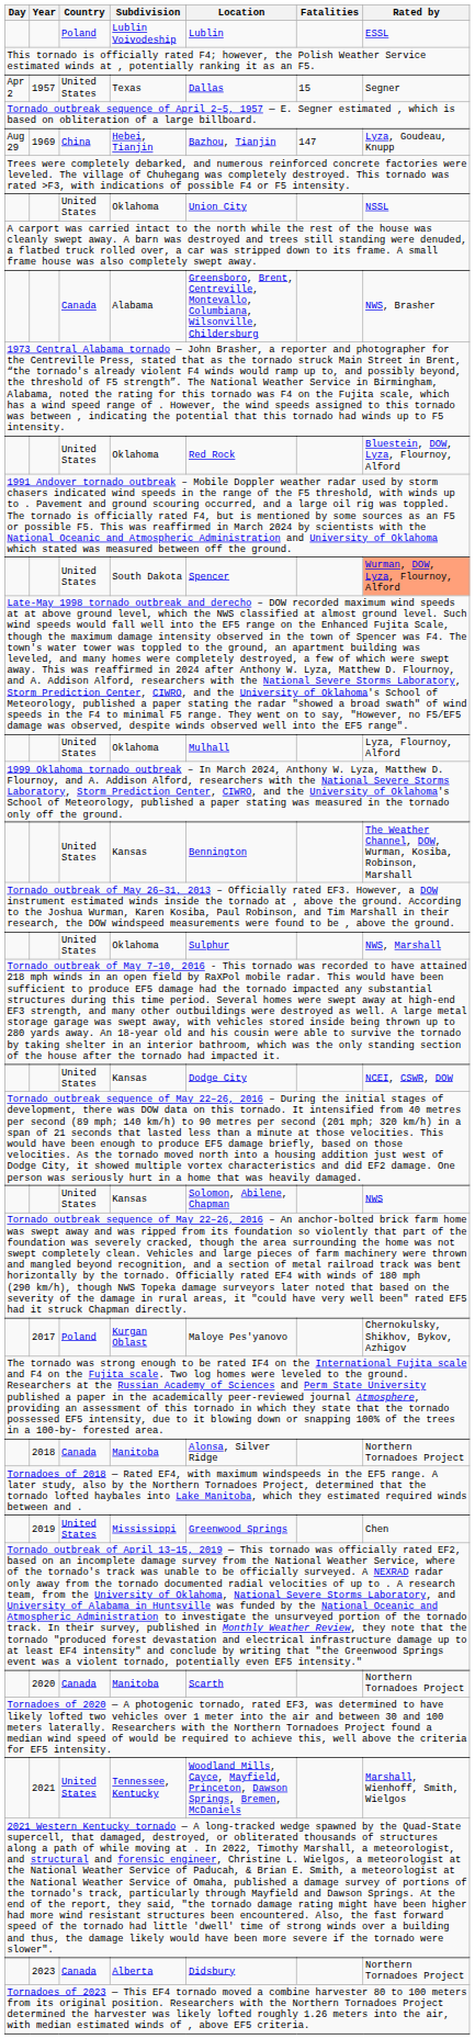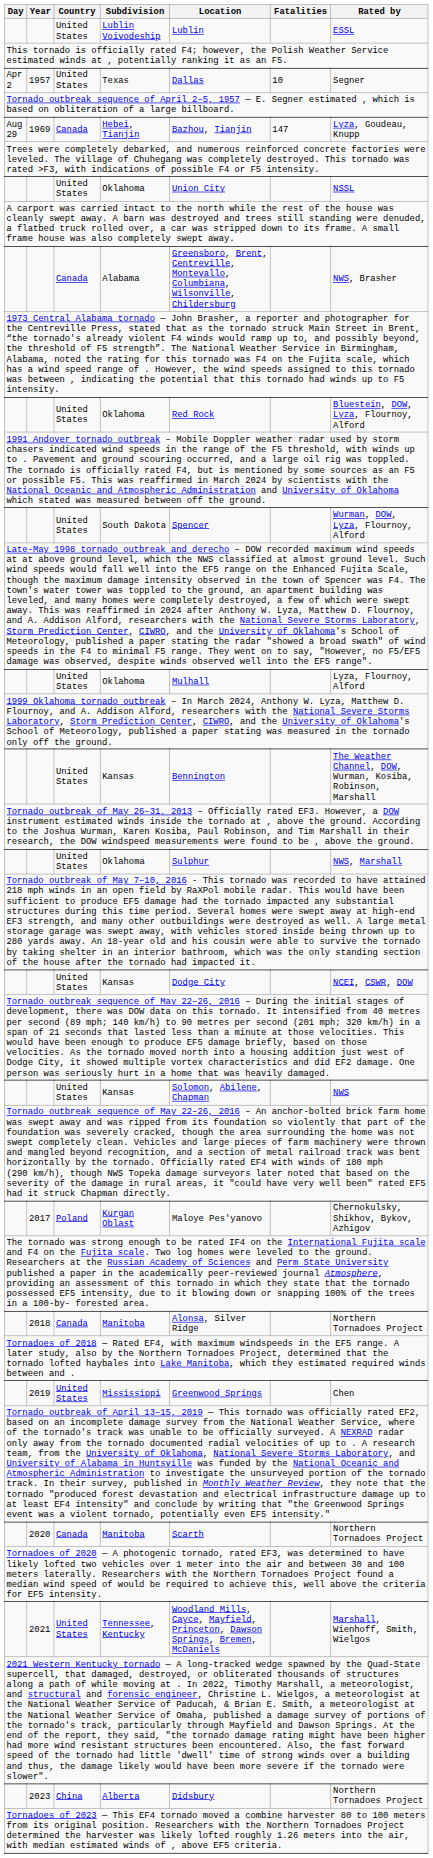Lublin Voivodeship | Country: Poland -> United States
Texas | Fatalities: 15 -> 10
Hebei, Tianjin | Country: China -> Canada
South Dakota | Rated by: lightsalmon background -> no background
Alberta | Country: Canada -> China
